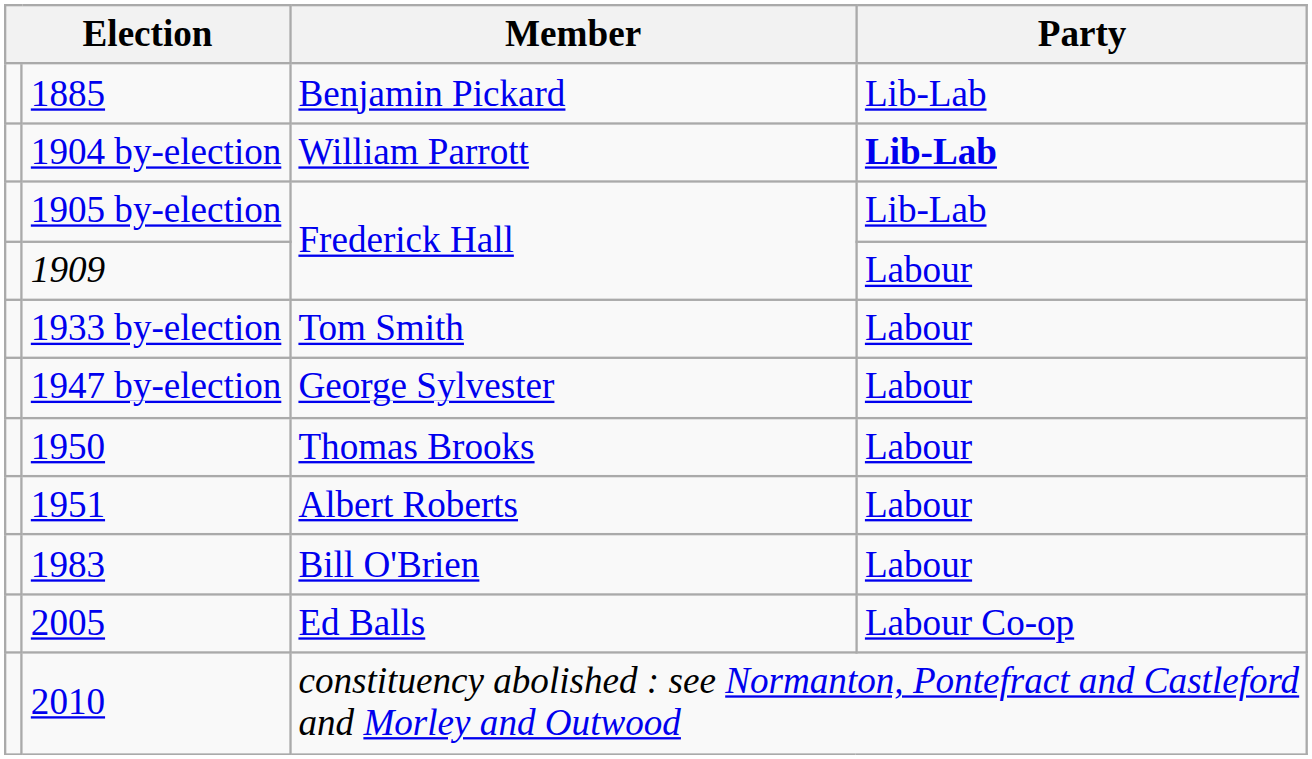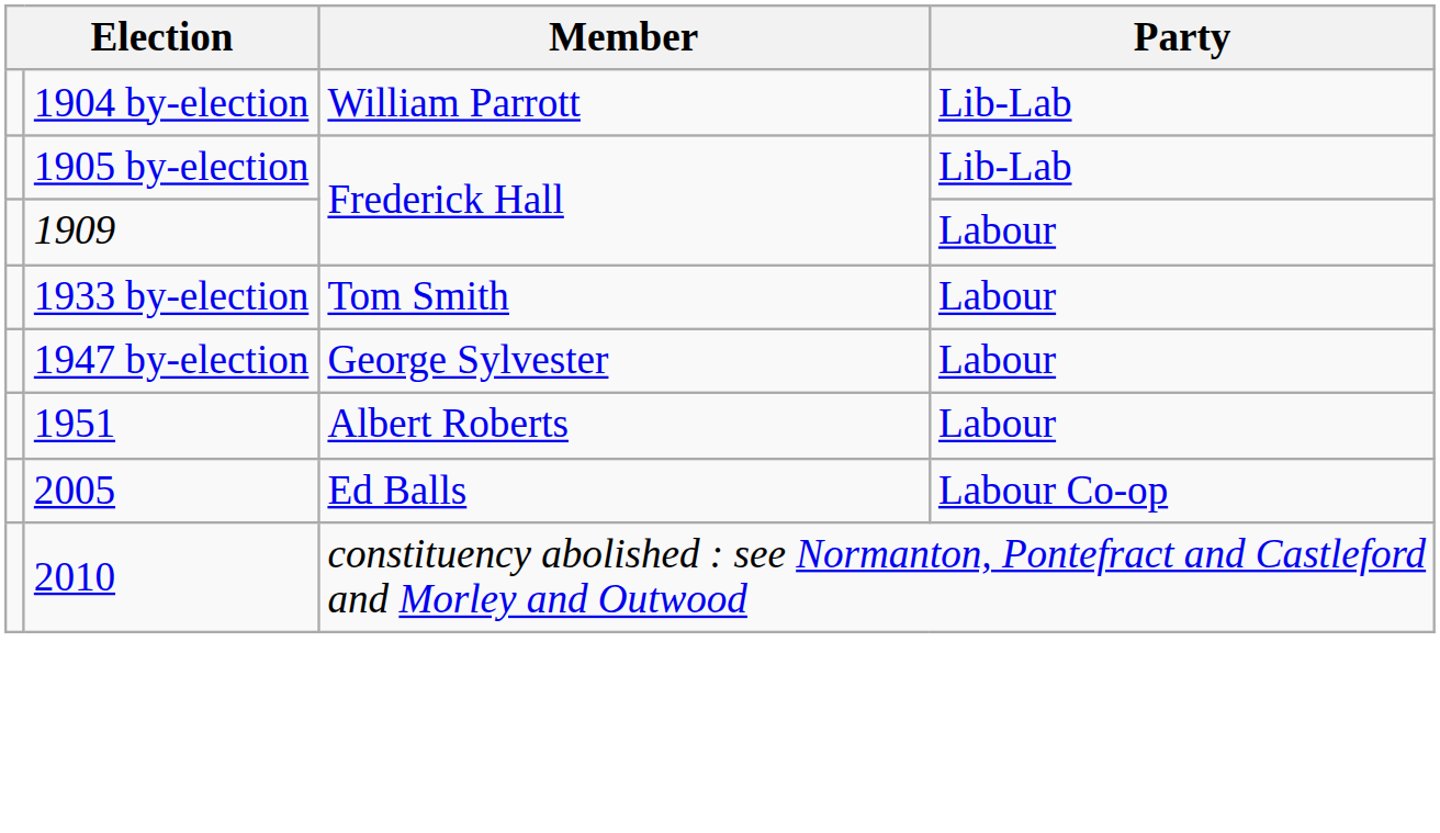- row: 1885 | Benjamin Pickard | Lib-Lab
William Parrott | Party: bold -> normal
- row: 1950 | Thomas Brooks | Labour
- row: 1983 | Bill O'Brien | Labour
